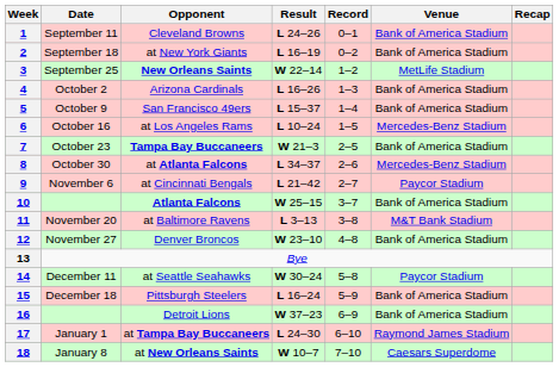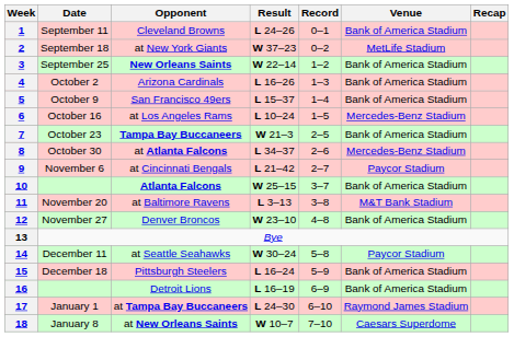2 | Result: L 16–19 -> W 37–23
2 | Venue: Bank of America Stadium -> MetLife Stadium
3 | Venue: MetLife Stadium -> Bank of America Stadium
16 | Result: W 37–23 -> L 16–19
